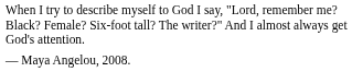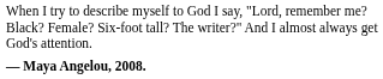row 2 | column 1: normal -> bold
